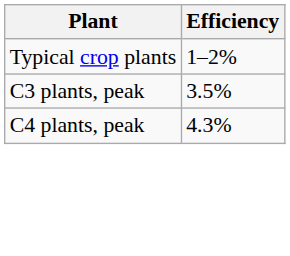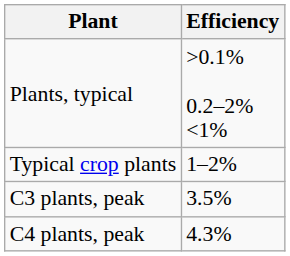+ row: Plants, typical | >0.1% 0.2–2% <1%
